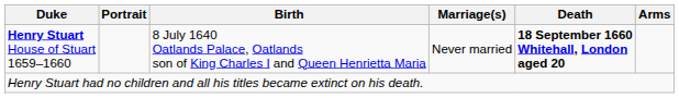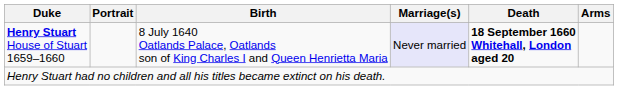Henry Stuart House of Stuart 1659–1660 | Marriage(s): no background -> lavender background
